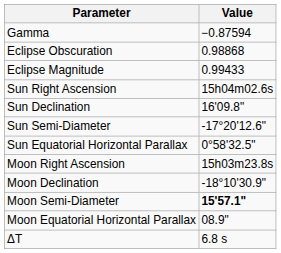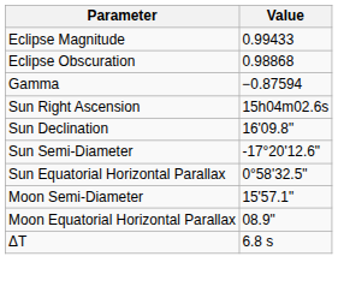rows swapped: Eclipse Magnitude <-> Gamma
- row: Moon Right Ascension | 15h03m23.8s
- row: Moon Declination | -18°10'30.9"
Moon Semi-Diameter | Value: bold -> normal
